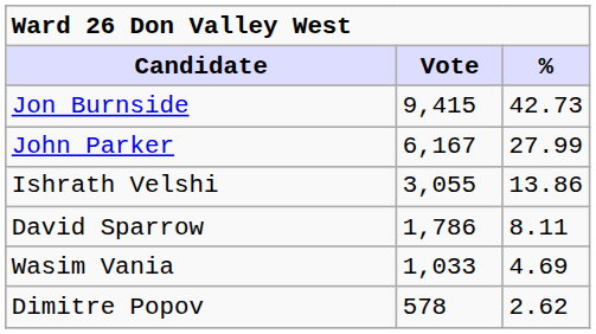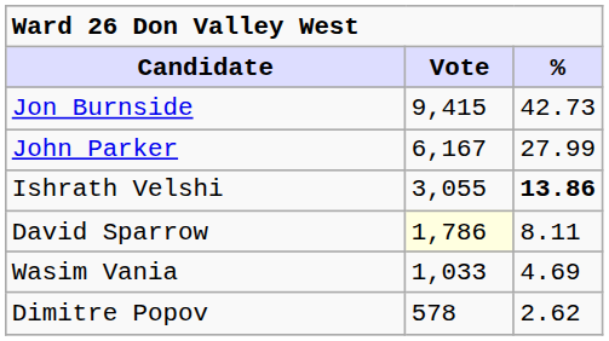Ishrath Velshi | %: normal -> bold
David Sparrow | Vote: no background -> lightyellow background
